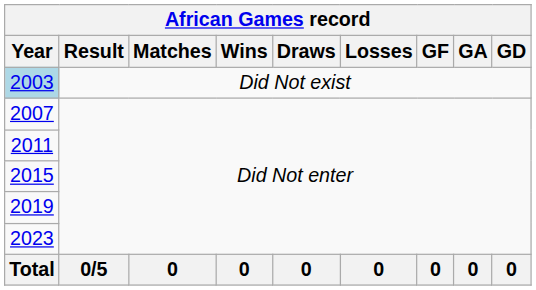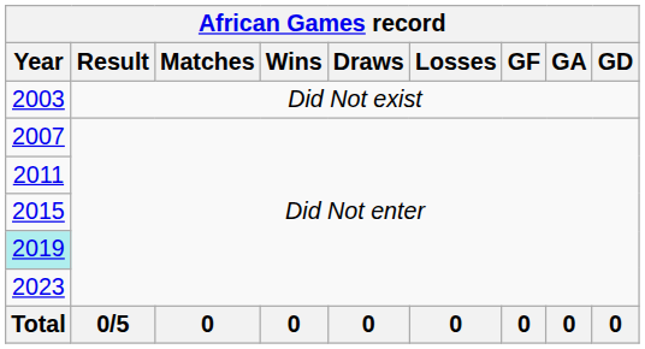2003 | Year: lightblue background -> no background
2019 | Year: no background -> paleturquoise background
